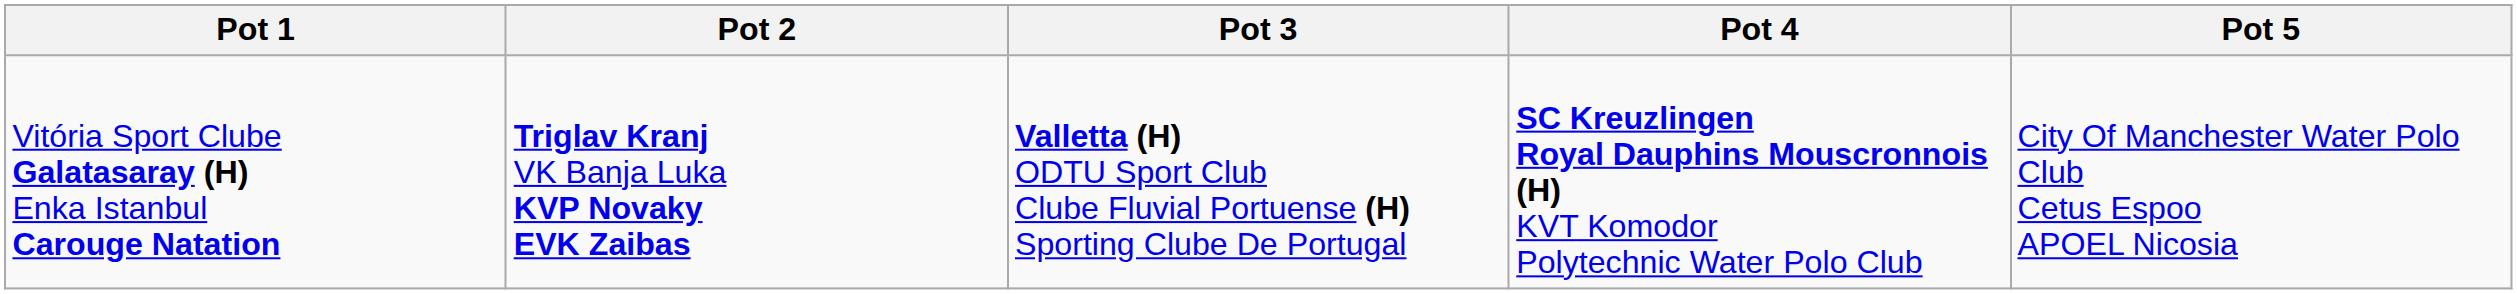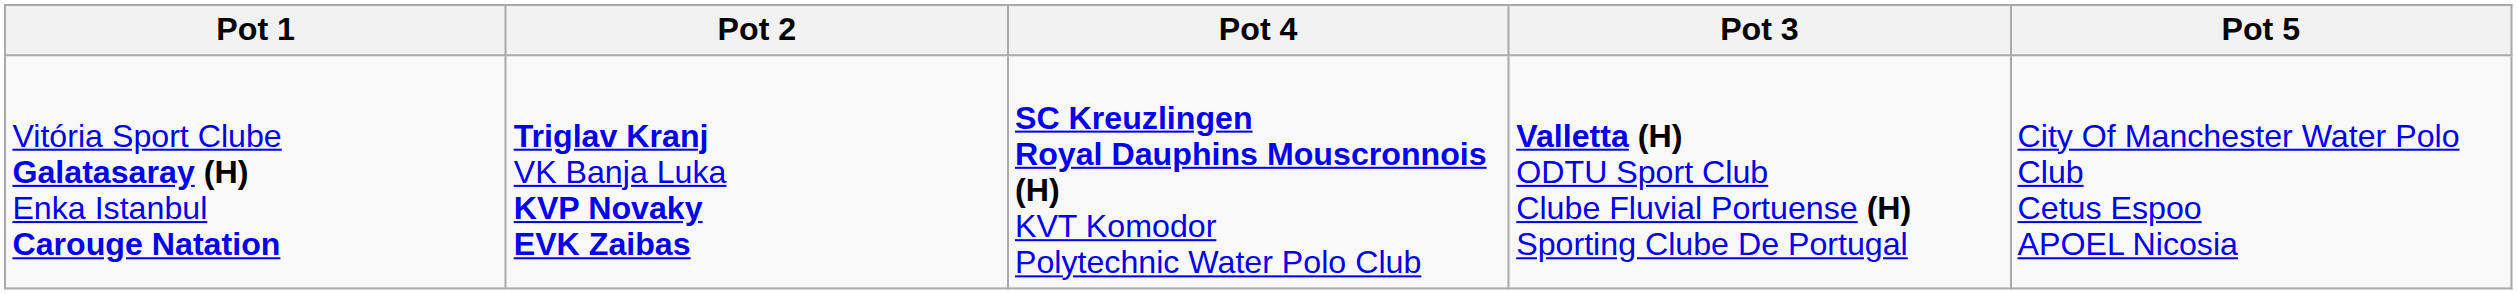columns swapped: Pot 3 <-> Pot 4
